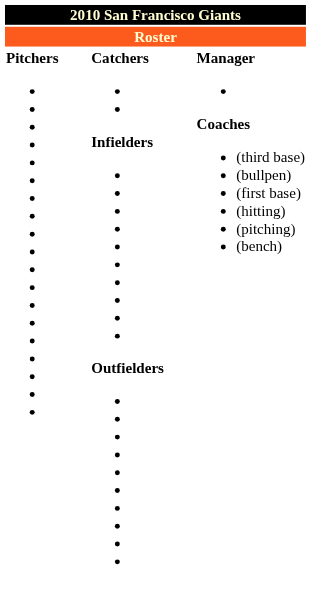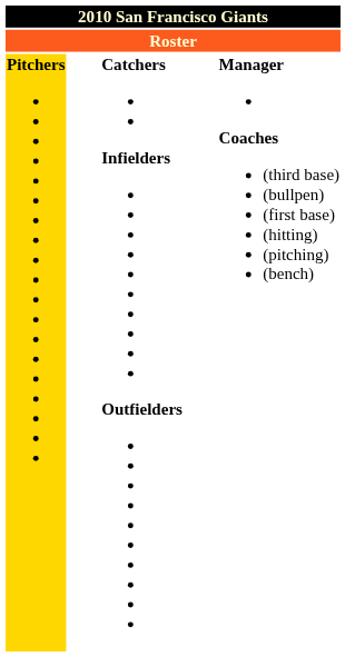Pitchers | column 1: no background -> gold background
